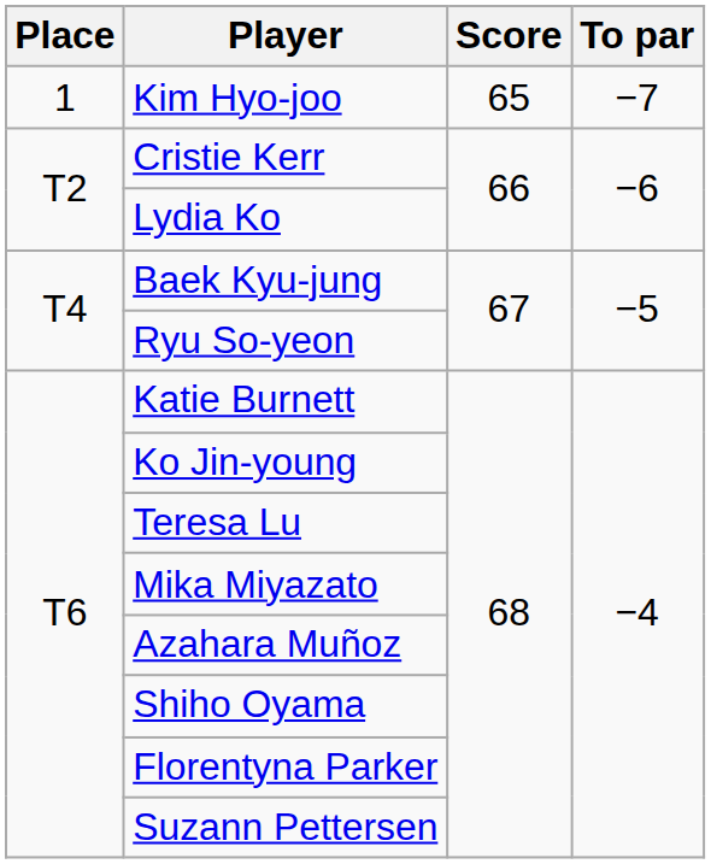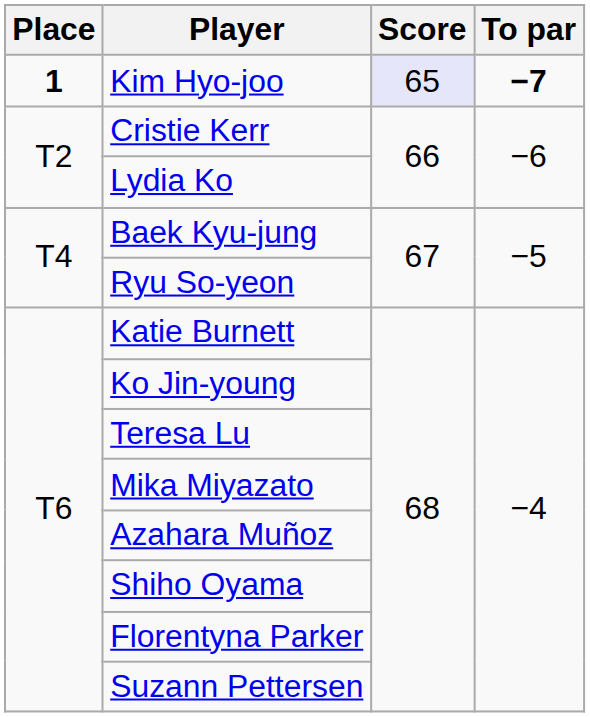Kim Hyo-joo | Place: normal -> bold
Kim Hyo-joo | Score: no background -> lavender background
Kim Hyo-joo | To par: normal -> bold
